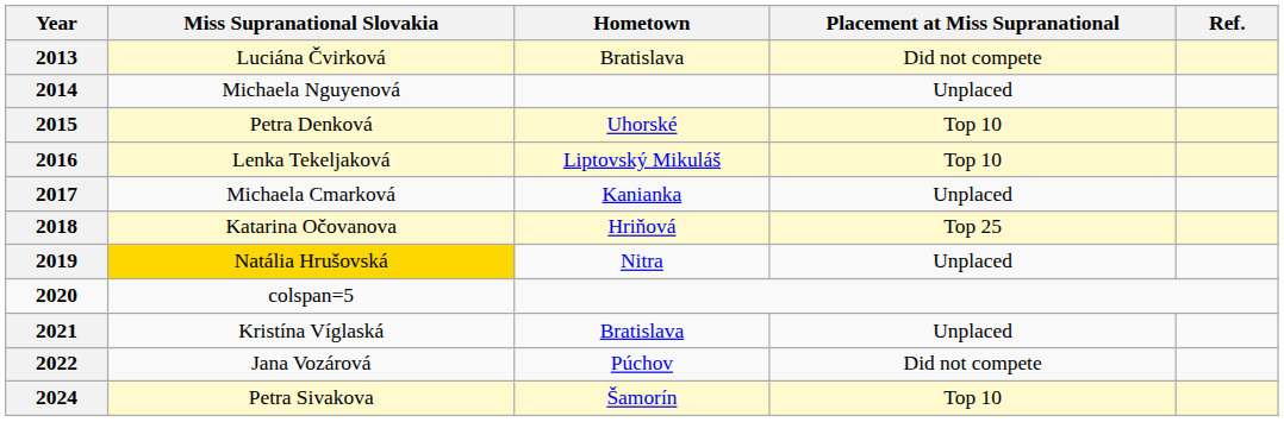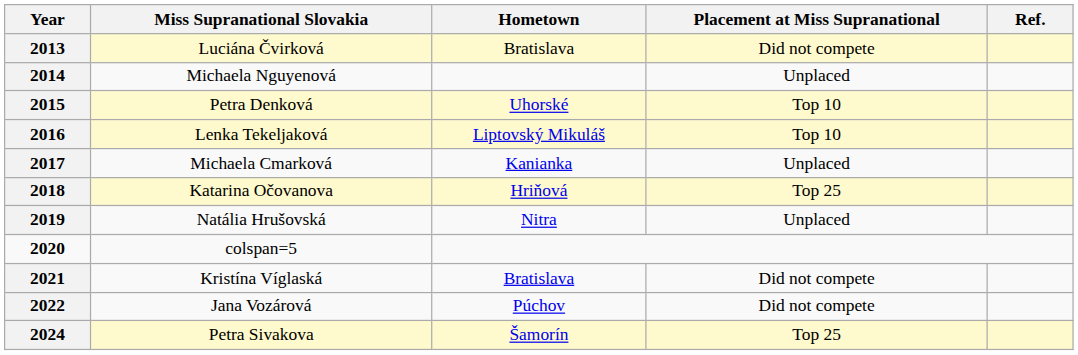2019 | Miss Supranational Slovakia: gold background -> no background
2021 | Placement at Miss Supranational: Unplaced -> Did not compete
2024 | Placement at Miss Supranational: Top 10 -> Top 25
